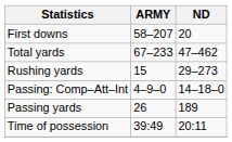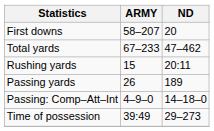Rushing yards | ND: 29–273 -> 20:11
rows swapped: Passing yards <-> Passing: Comp–Att–Int
Time of possession | ND: 20:11 -> 29–273
